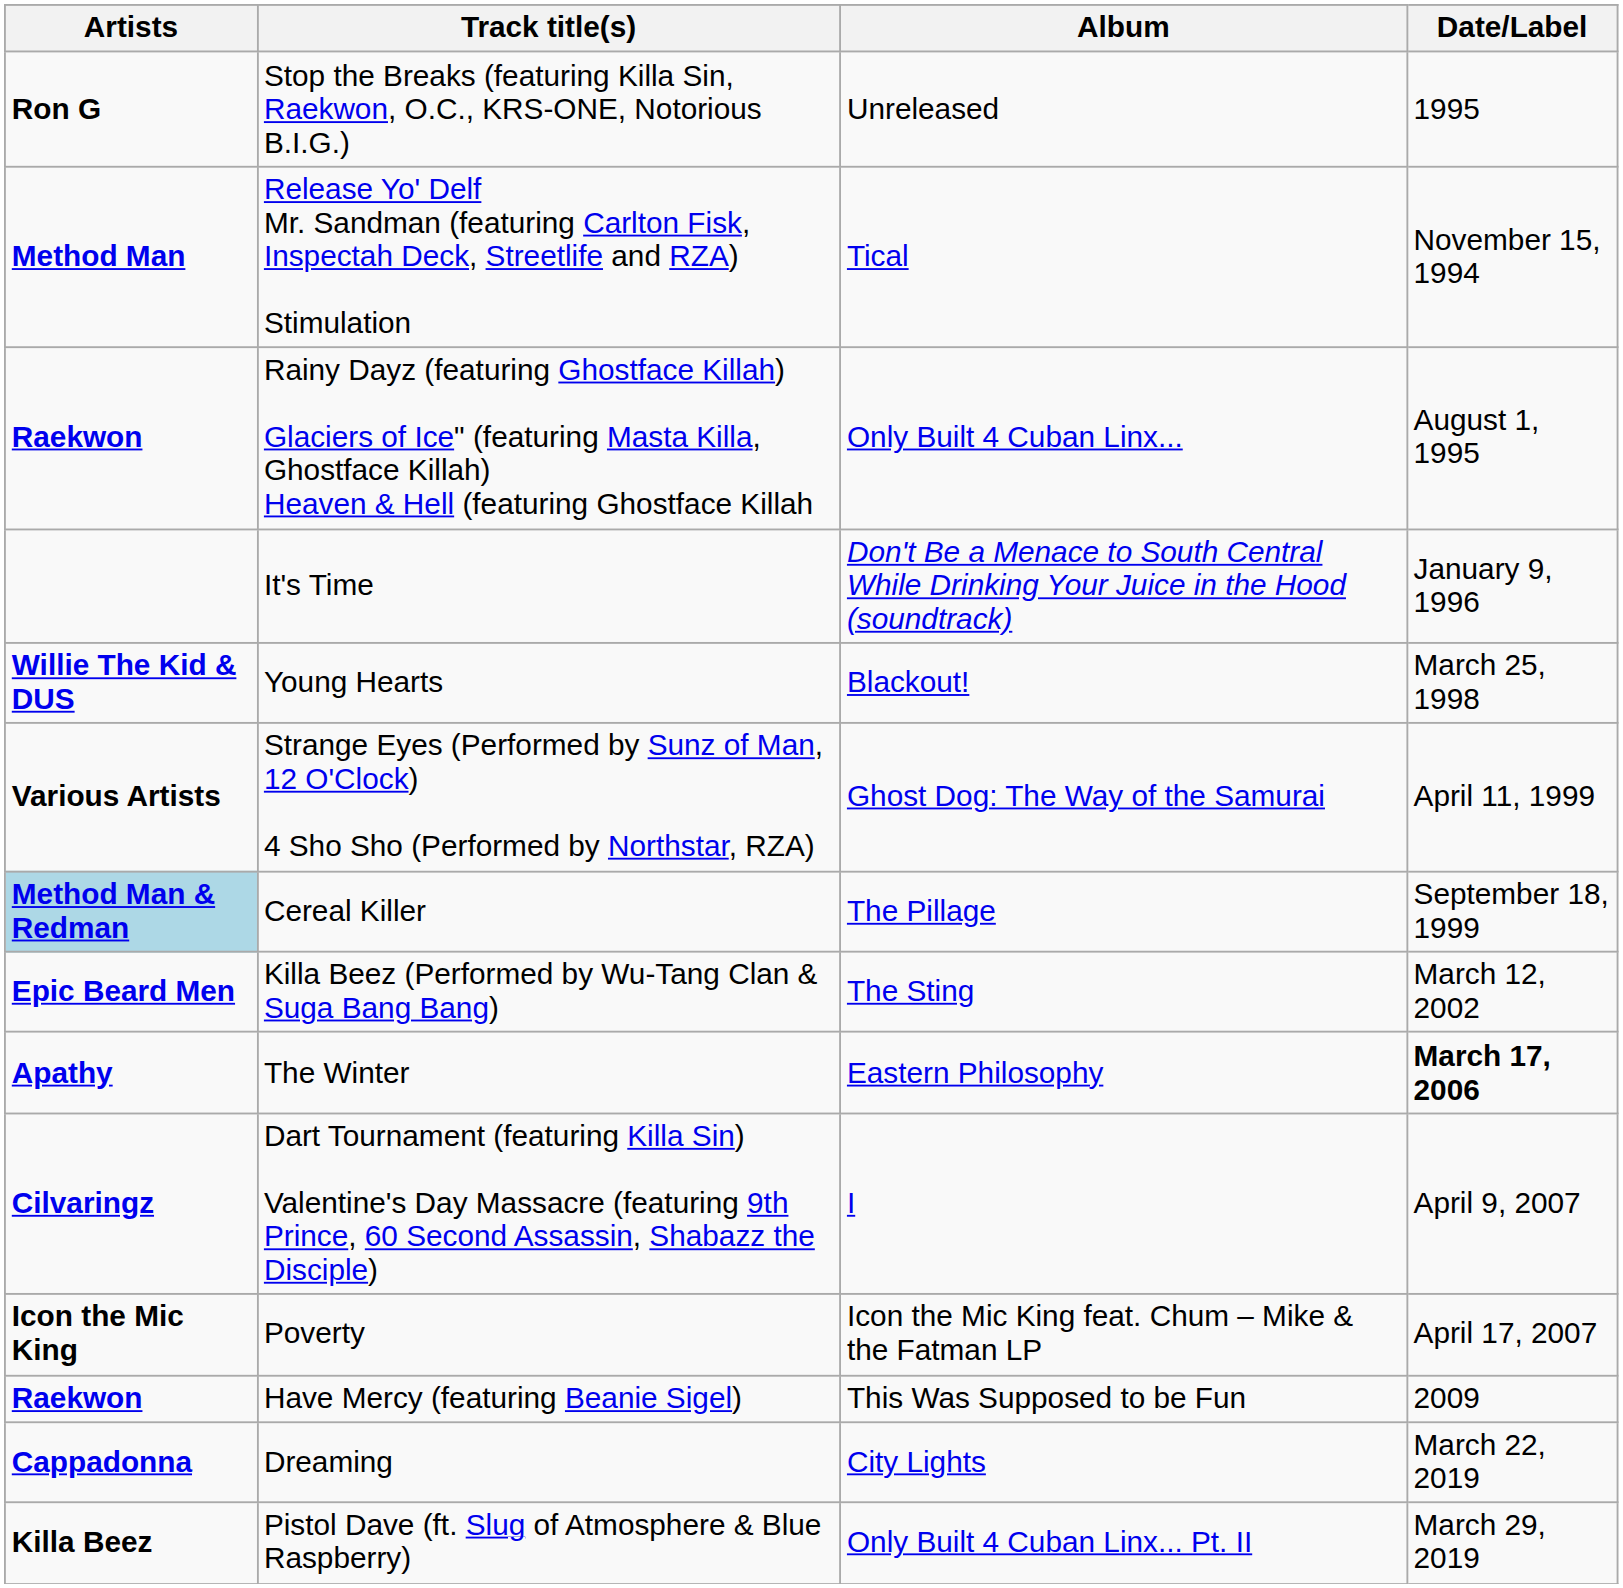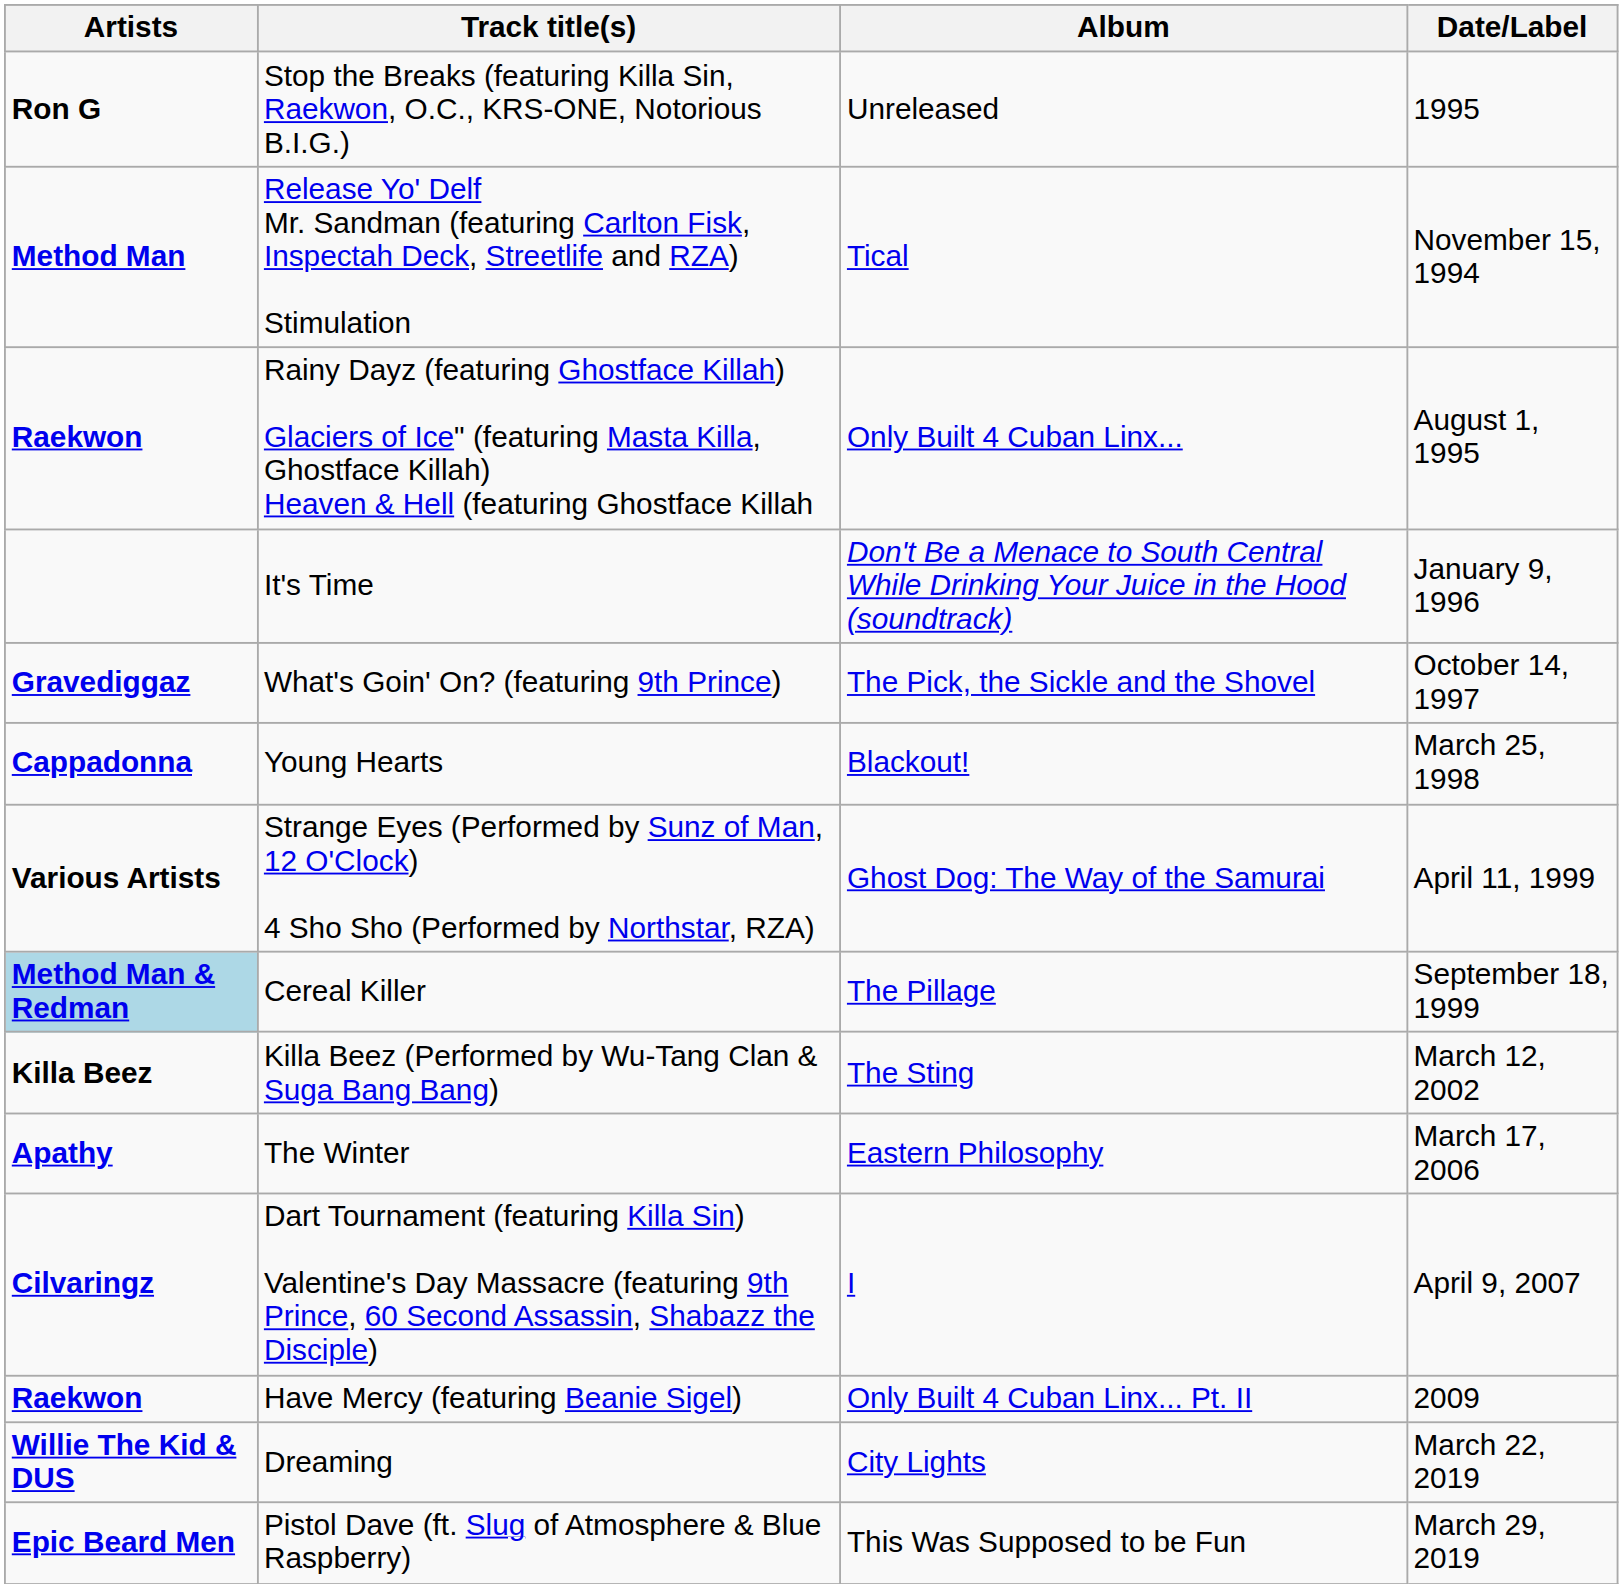+ row: Gravediggaz | What's Goin' On? (featuring 9th Prince) | The Pick, the Sickle and the Shovel | October 14, 1997
Young Hearts | Artists: Willie The Kid & DUS -> Cappadonna
Killa Beez (Performed by Wu-Tang Clan & Suga Bang Bang) | Artists: Epic Beard Men -> Killa Beez
The Winter | Date/Label: bold -> normal
- row: Icon the Mic King | Poverty | Icon the Mic King feat. Chum – Mike & the Fatman LP | April 17, 2007
Have Mercy (featuring Beanie Sigel) | Album: This Was Supposed to be Fun -> Only Built 4 Cuban Linx... Pt. II
Dreaming | Artists: Cappadonna -> Willie The Kid & DUS
Pistol Dave (ft. Slug of Atmosphere & Blue Raspberry) | Artists: Killa Beez -> Epic Beard Men
Pistol Dave (ft. Slug of Atmosphere & Blue Raspberry) | Album: Only Built 4 Cuban Linx... Pt. II -> This Was Supposed to be Fun
